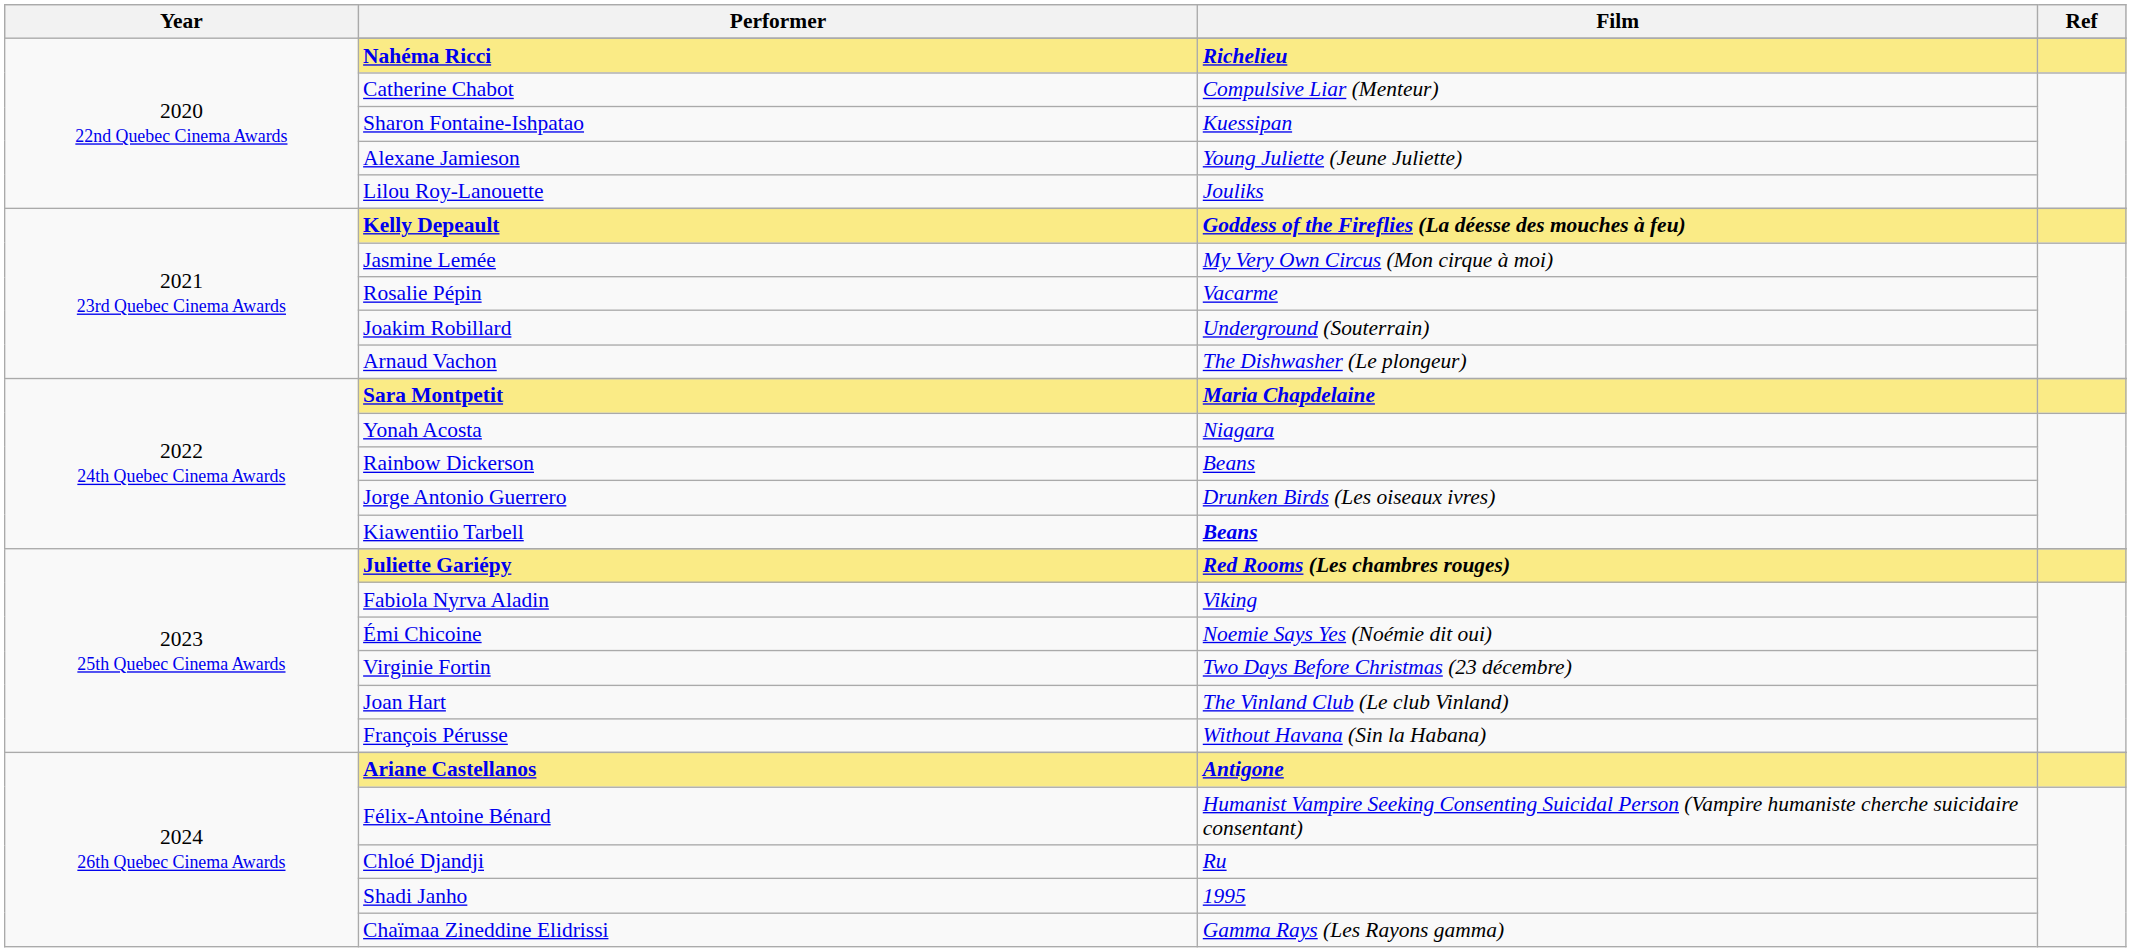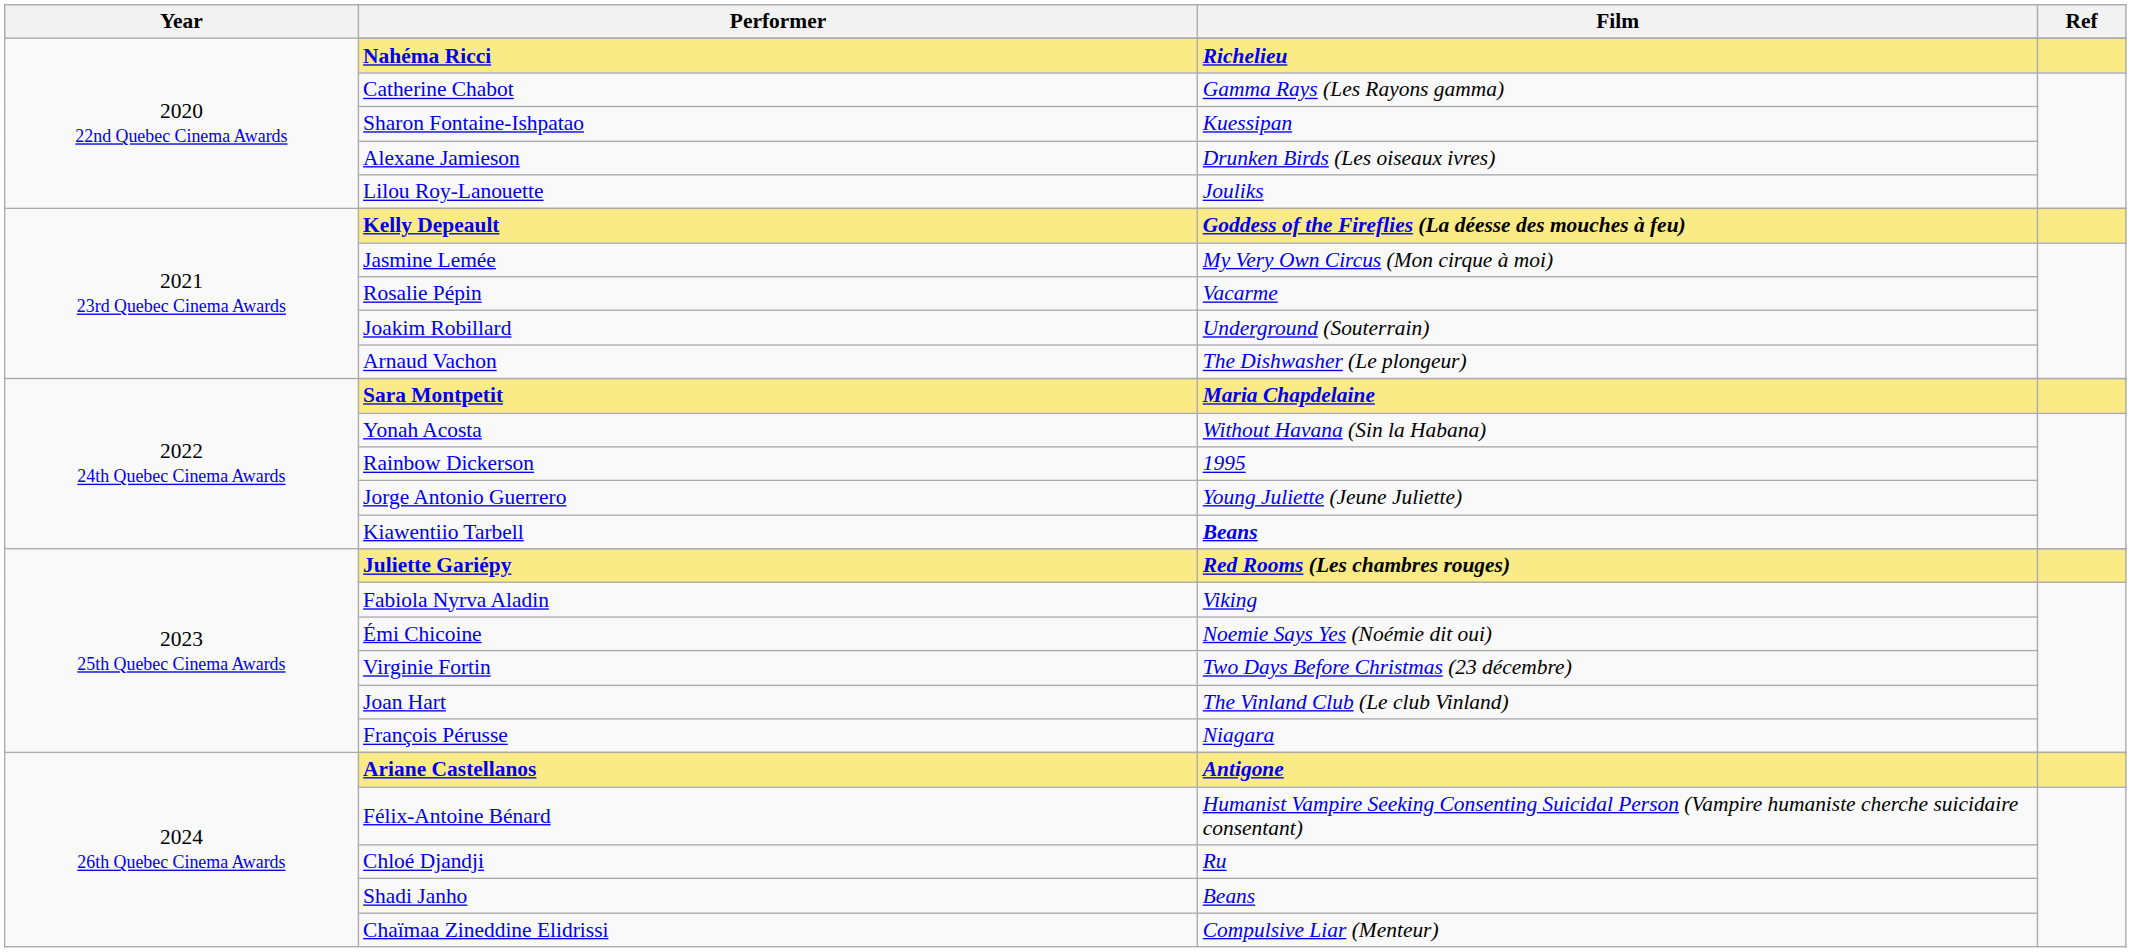Catherine Chabot | Film: Compulsive Liar (Menteur) -> Gamma Rays (Les Rayons gamma)
Alexane Jamieson | Film: Young Juliette (Jeune Juliette) -> Drunken Birds (Les oiseaux ivres)
Yonah Acosta | Film: Niagara -> Without Havana (Sin la Habana)
Rainbow Dickerson | Film: Beans -> 1995
Jorge Antonio Guerrero | Film: Drunken Birds (Les oiseaux ivres) -> Young Juliette (Jeune Juliette)
François Pérusse | Film: Without Havana (Sin la Habana) -> Niagara
Shadi Janho | Film: 1995 -> Beans
Chaïmaa Zineddine Elidrissi | Film: Gamma Rays (Les Rayons gamma) -> Compulsive Liar (Menteur)
